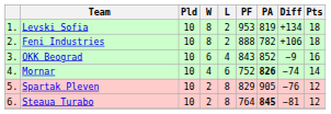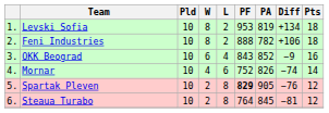Mornar | PA: bold -> normal
Spartak Pleven | PF: normal -> bold
Steaua Turabo | PA: bold -> normal
